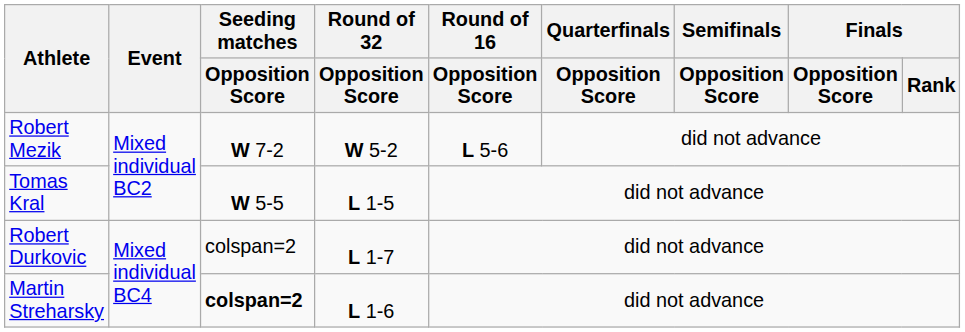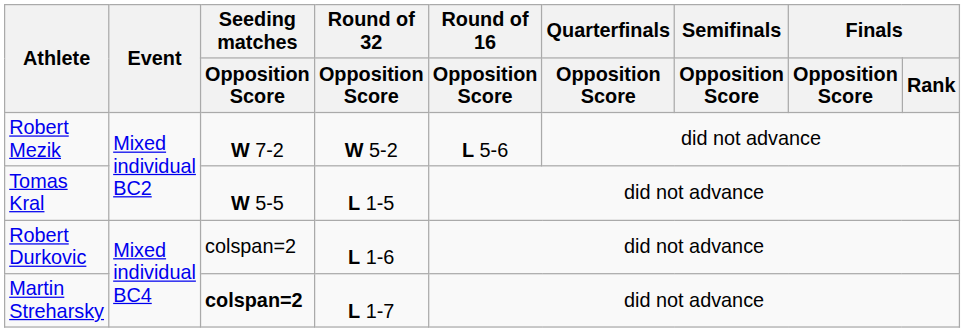Robert Durkovic | Round of 32 / Opposition Score: L 1-7 -> L 1-6
Martin Streharsky | Round of 32 / Opposition Score: L 1-6 -> L 1-7
